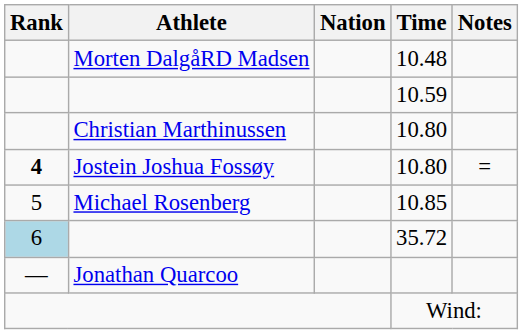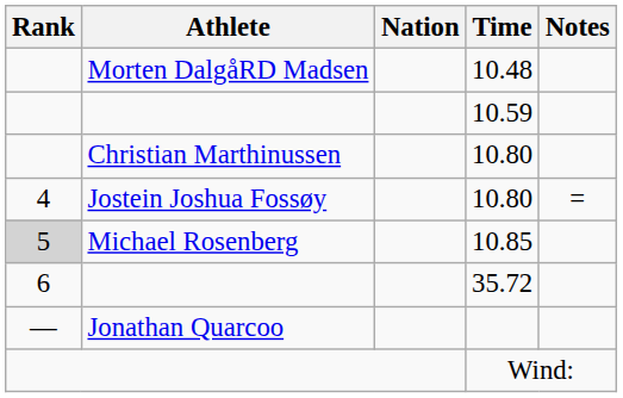Jostein Joshua Fossøy / 10.80 | Rank: bold -> normal
10.85 | Rank: no background -> lightgrey background
35.72 | Rank: lightblue background -> no background
